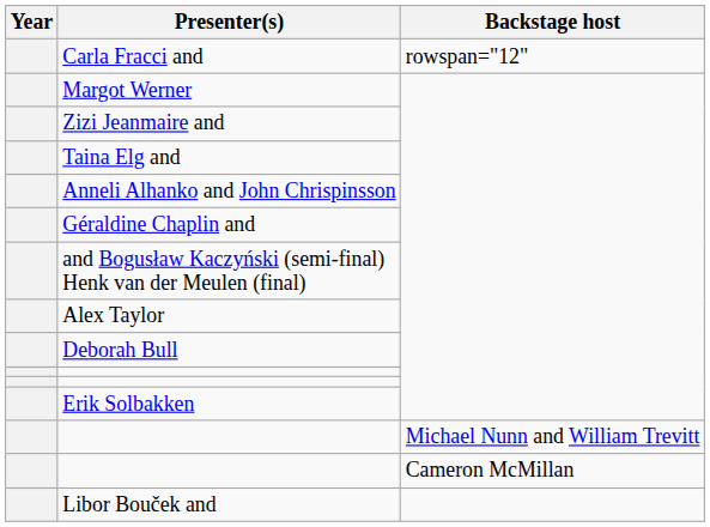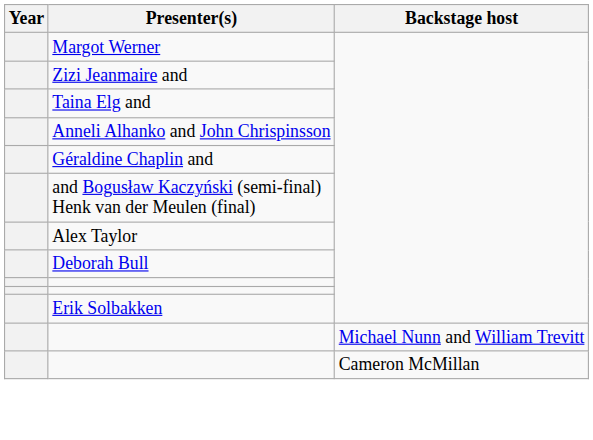- row: Carla Fracci and | rowspan="12"
- row: Libor Bouček and
